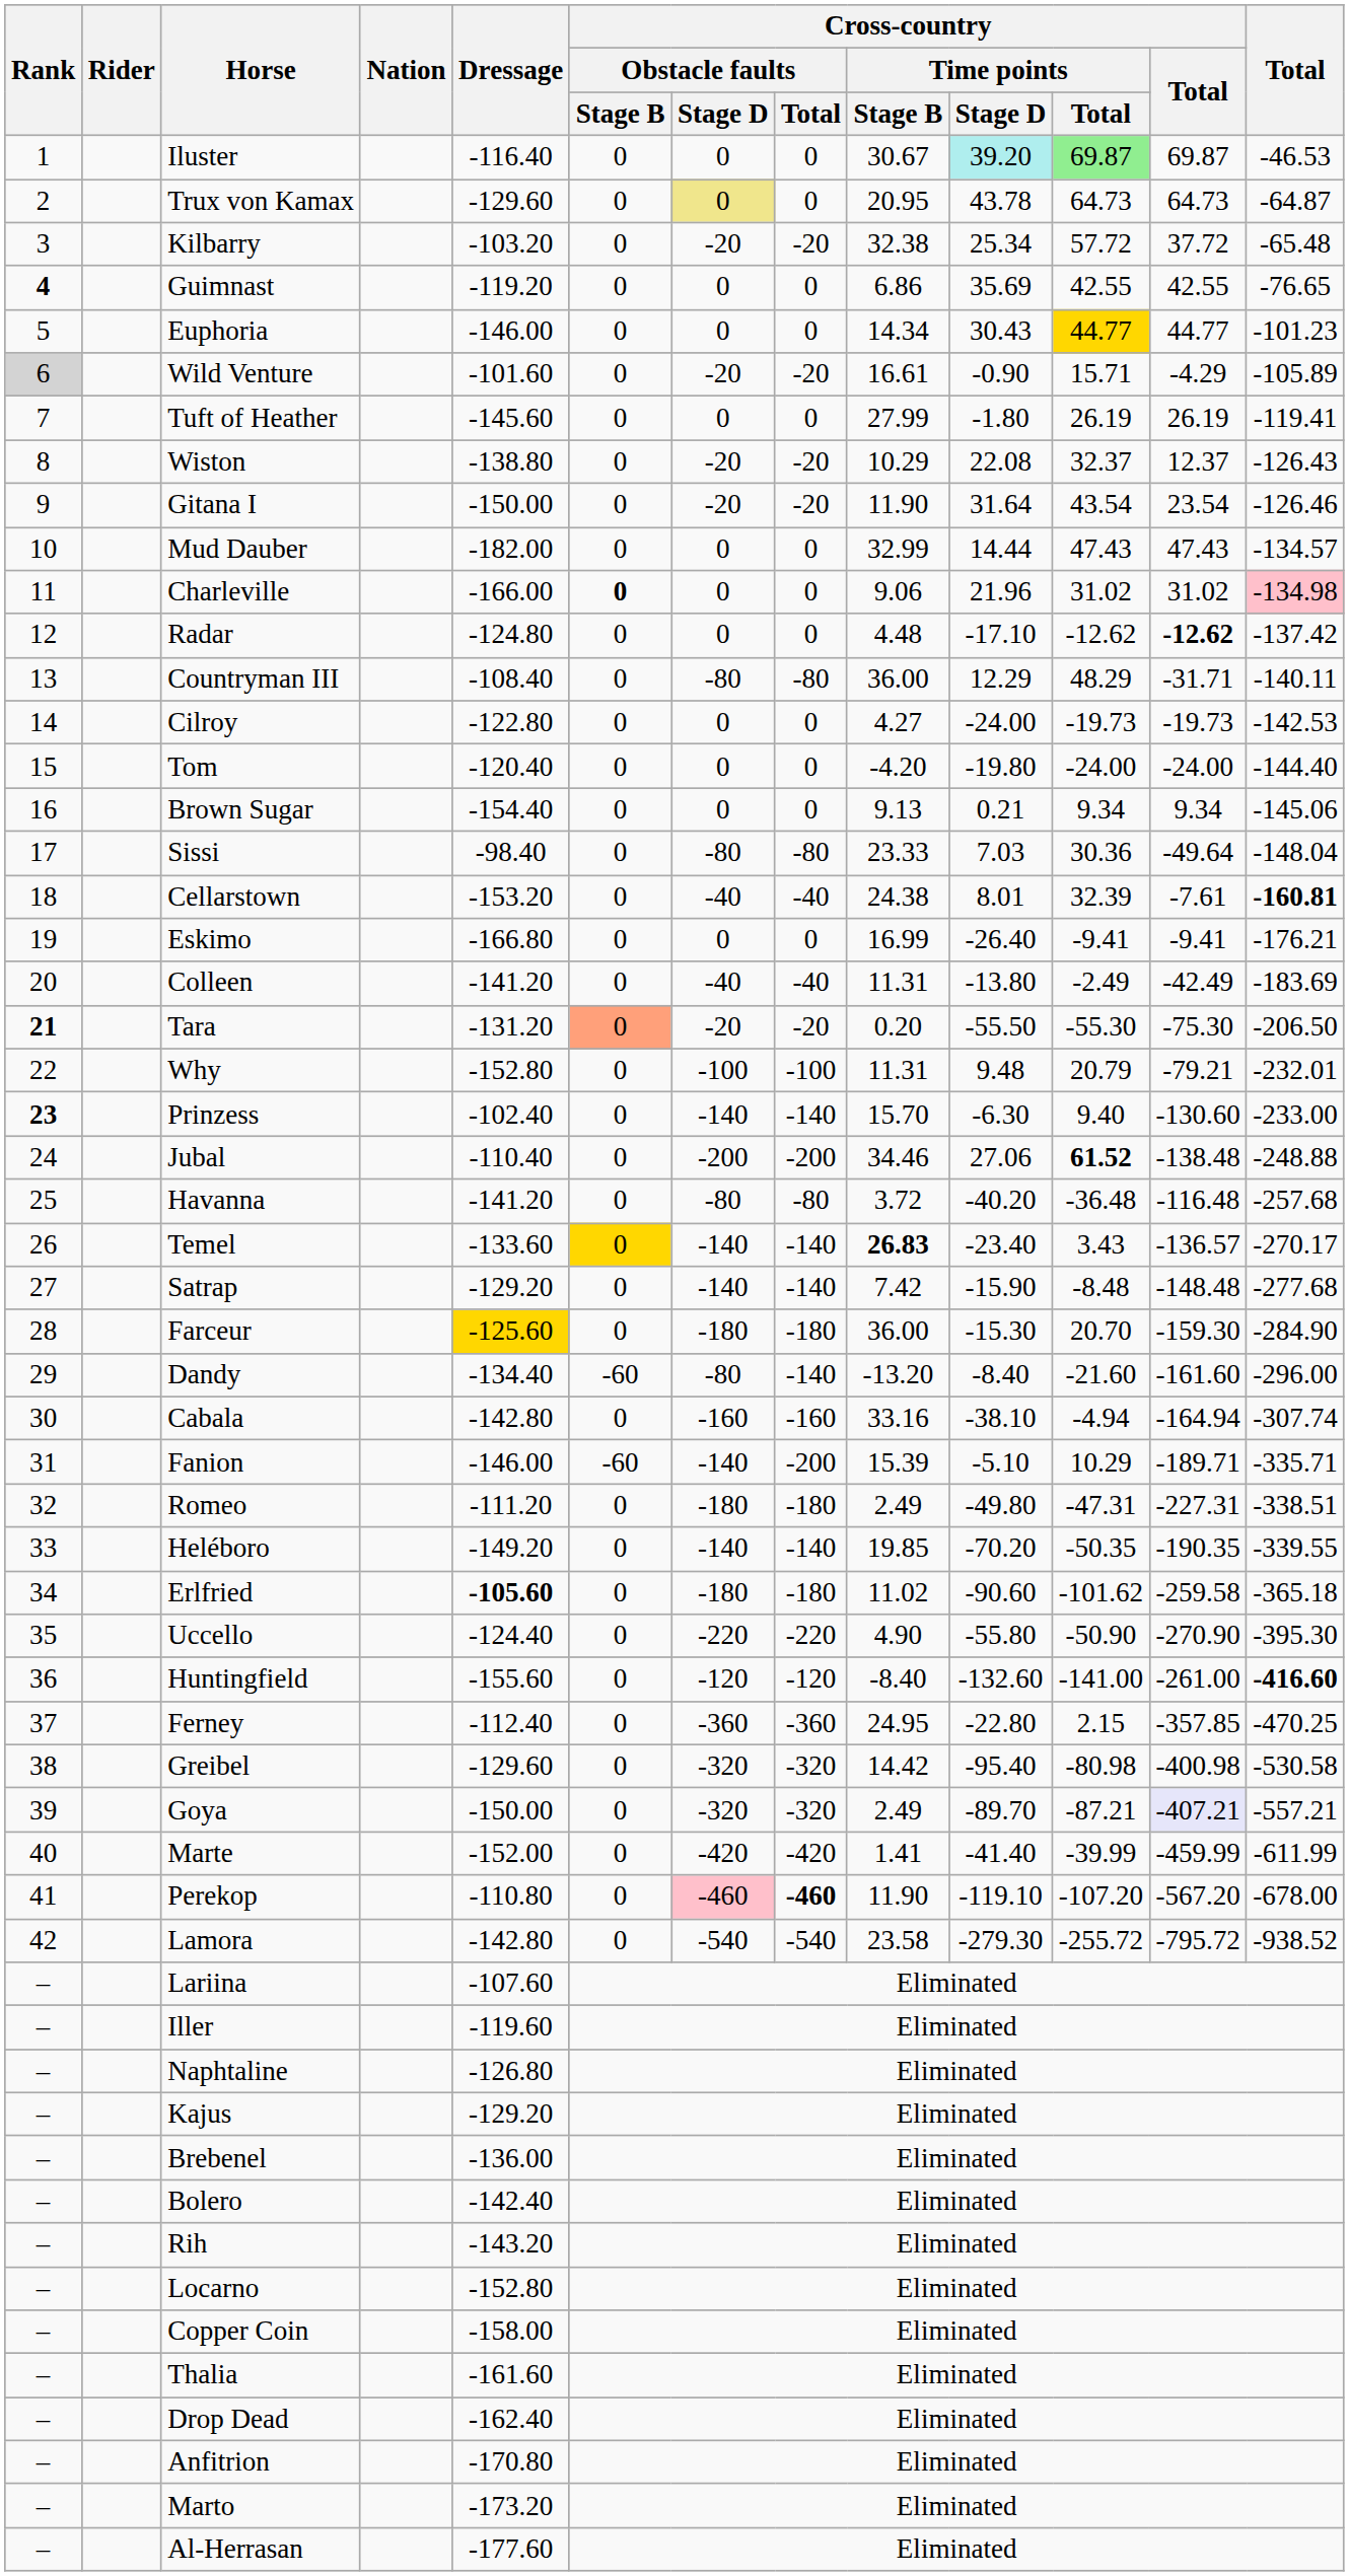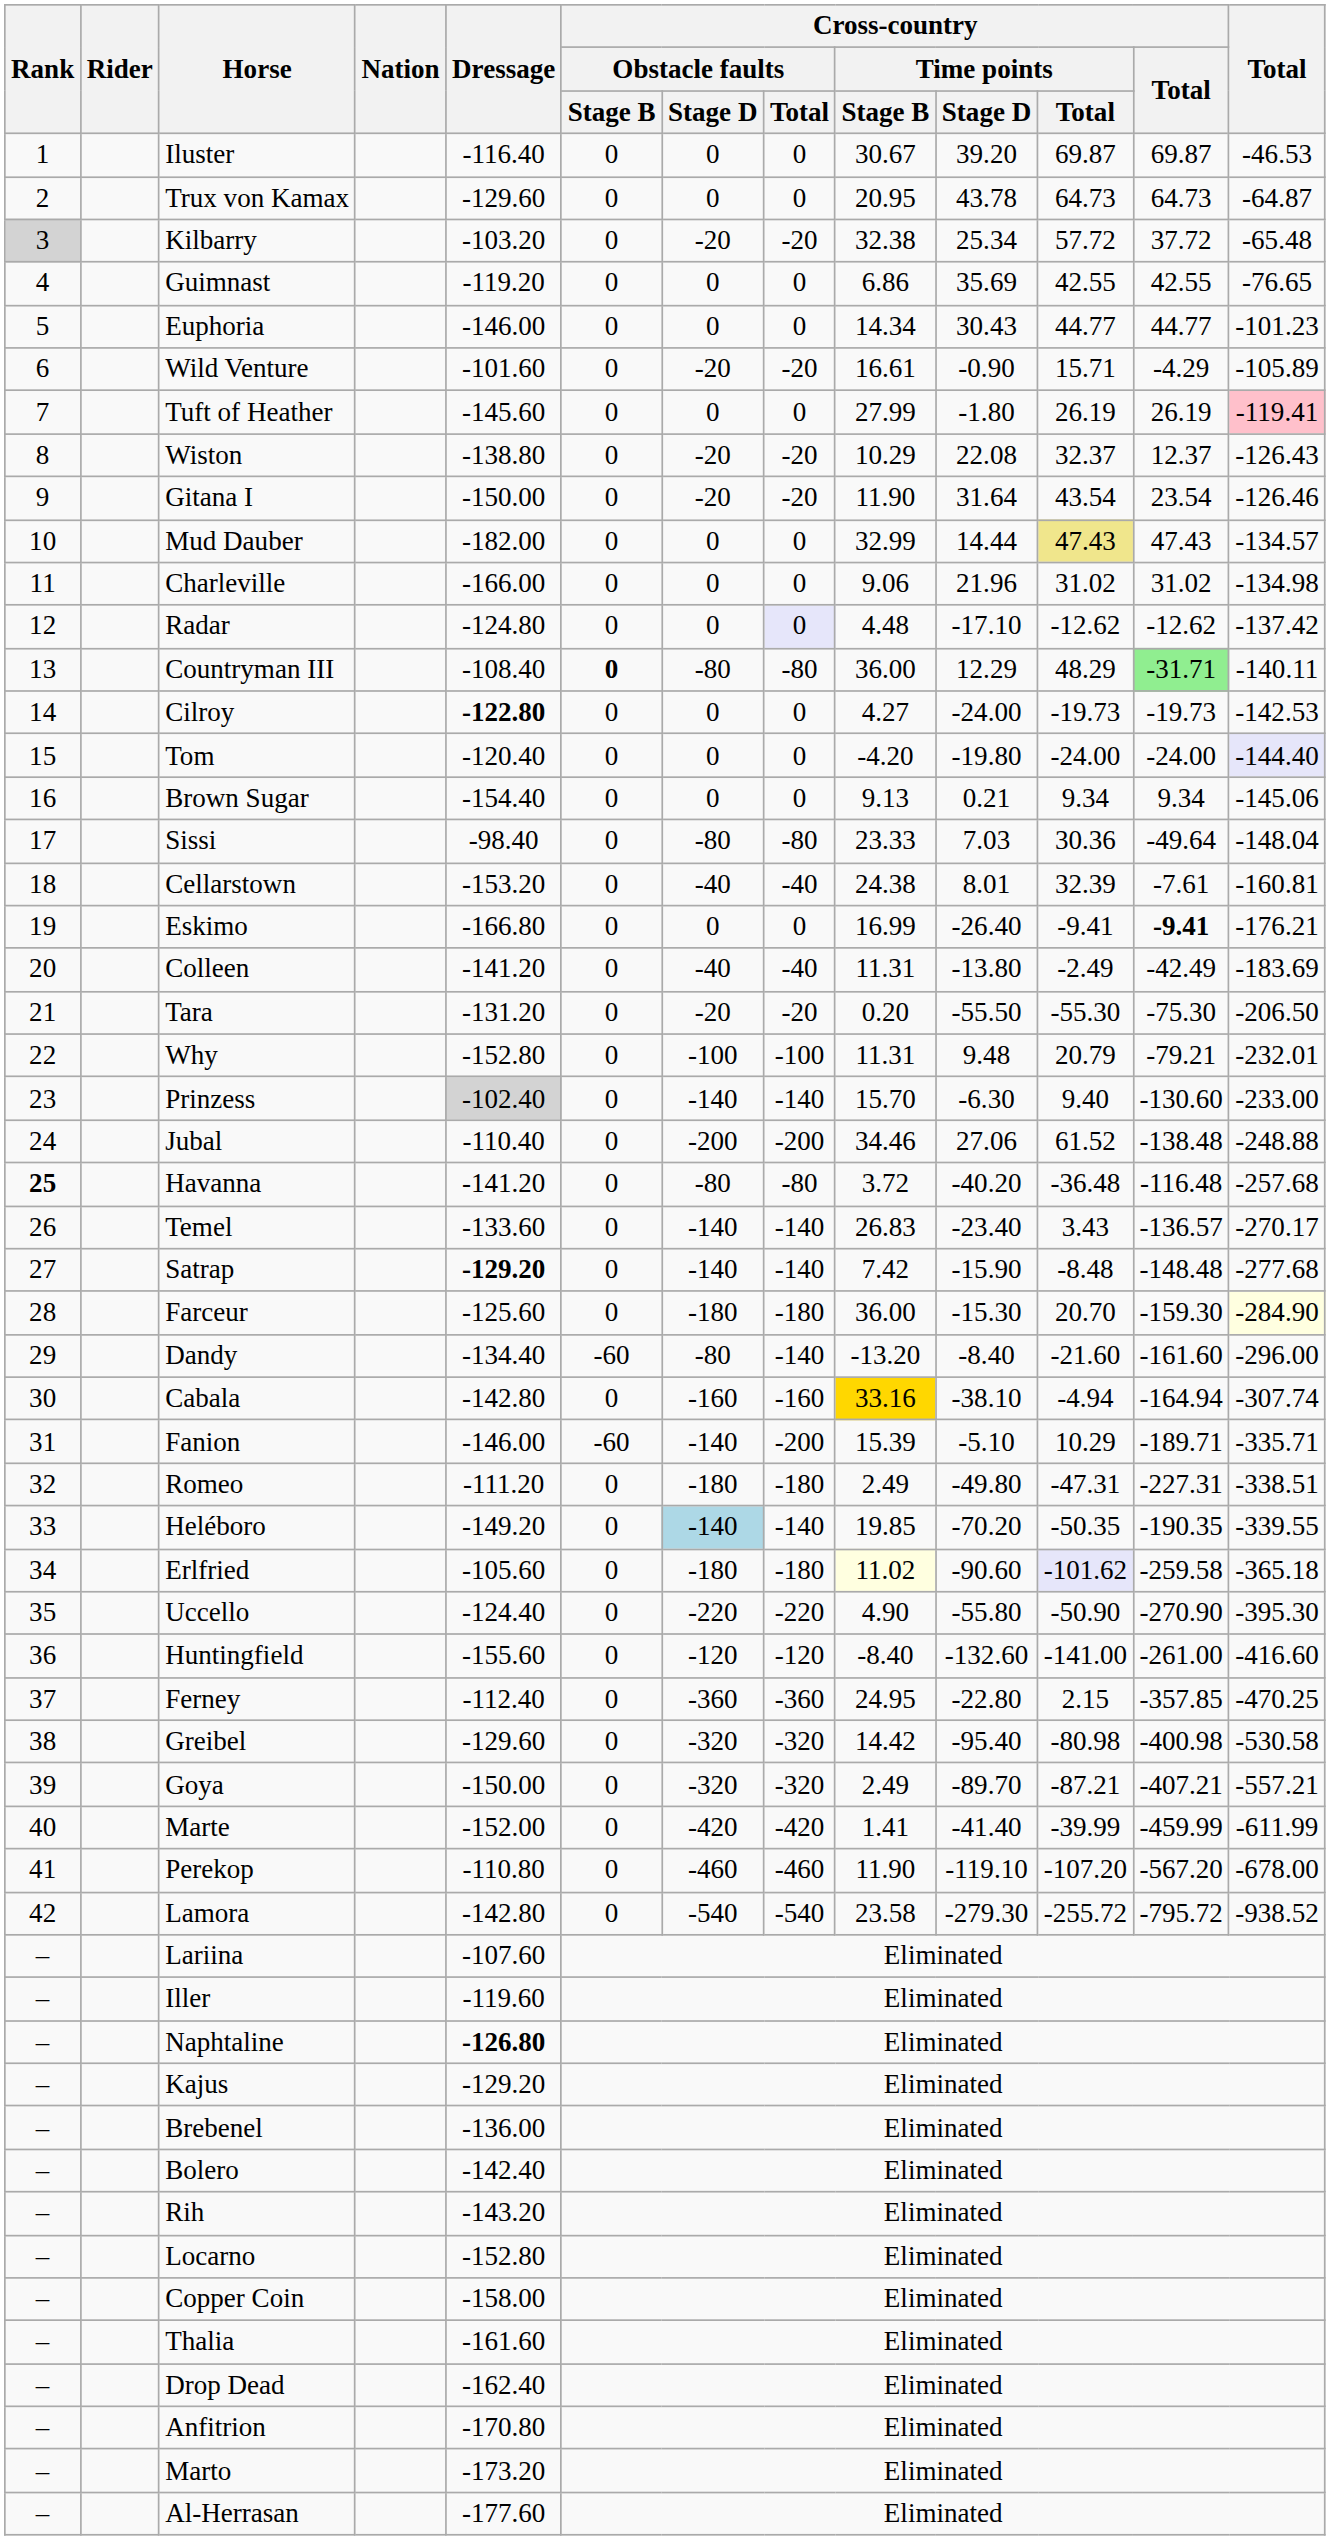Iluster | Cross-country / Time points / Stage D: paleturquoise background -> no background
Iluster | Cross-country / Time points / Total: lightgreen background -> no background
Trux von Kamax | Cross-country / Obstacle faults / Stage D: khaki background -> no background
Kilbarry | Rank: no background -> lightgrey background
Guimnast | Rank: bold -> normal
Euphoria | Cross-country / Time points / Total: gold background -> no background
Wild Venture | Rank: lightgrey background -> no background
Tuft of Heather | Total: no background -> pink background
Mud Dauber | Cross-country / Time points / Total: no background -> khaki background
Charleville | Cross-country / Obstacle faults / Stage B: bold -> normal
Charleville | Total: pink background -> no background
Radar | Cross-country / Obstacle faults / Total: no background -> lavender background
Radar | Cross-country / Total: bold -> normal
Countryman III | Cross-country / Obstacle faults / Stage B: normal -> bold
Countryman III | Cross-country / Total: no background -> lightgreen background
Cilroy | Dressage: normal -> bold
Tom | Total: no background -> lavender background
Cellarstown | Total: bold -> normal
Eskimo | Cross-country / Total: normal -> bold
Tara | Rank: bold -> normal
Tara | Cross-country / Obstacle faults / Stage B: lightsalmon background -> no background
Prinzess | Rank: bold -> normal
Prinzess | Dressage: no background -> lightgrey background
Jubal | Cross-country / Time points / Total: bold -> normal
Havanna | Rank: normal -> bold
Temel | Cross-country / Obstacle faults / Stage B: gold background -> no background
Temel | Cross-country / Time points / Stage B: bold -> normal
Satrap | Dressage: normal -> bold
Farceur | Dressage: gold background -> no background
Farceur | Total: no background -> lightyellow background
Cabala | Cross-country / Time points / Stage B: no background -> gold background
Heléboro | Cross-country / Obstacle faults / Stage D: no background -> lightblue background
Erlfried | Dressage: bold -> normal
Erlfried | Cross-country / Time points / Stage B: no background -> lightyellow background
Erlfried | Cross-country / Time points / Total: no background -> lavender background
Huntingfield | Total: bold -> normal
Goya | Cross-country / Total: lavender background -> no background
Perekop | Cross-country / Obstacle faults / Stage D: pink background -> no background
Perekop | Cross-country / Obstacle faults / Total: bold -> normal
Naphtaline | Dressage: normal -> bold
